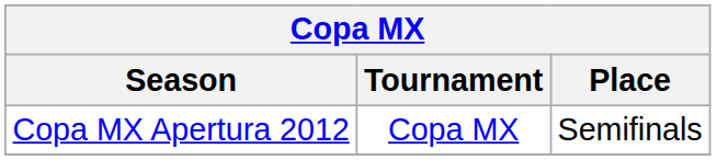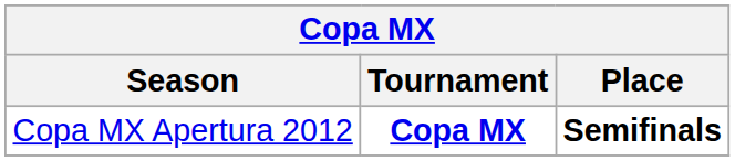Copa MX Apertura 2012 | Tournament: normal -> bold
Copa MX Apertura 2012 | Place: normal -> bold
